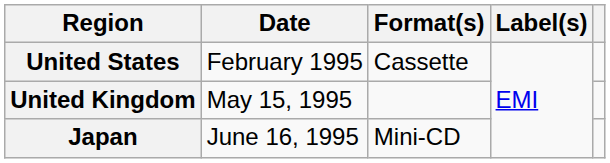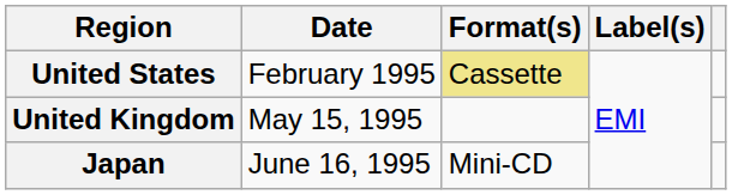United States | Format(s): no background -> khaki background
